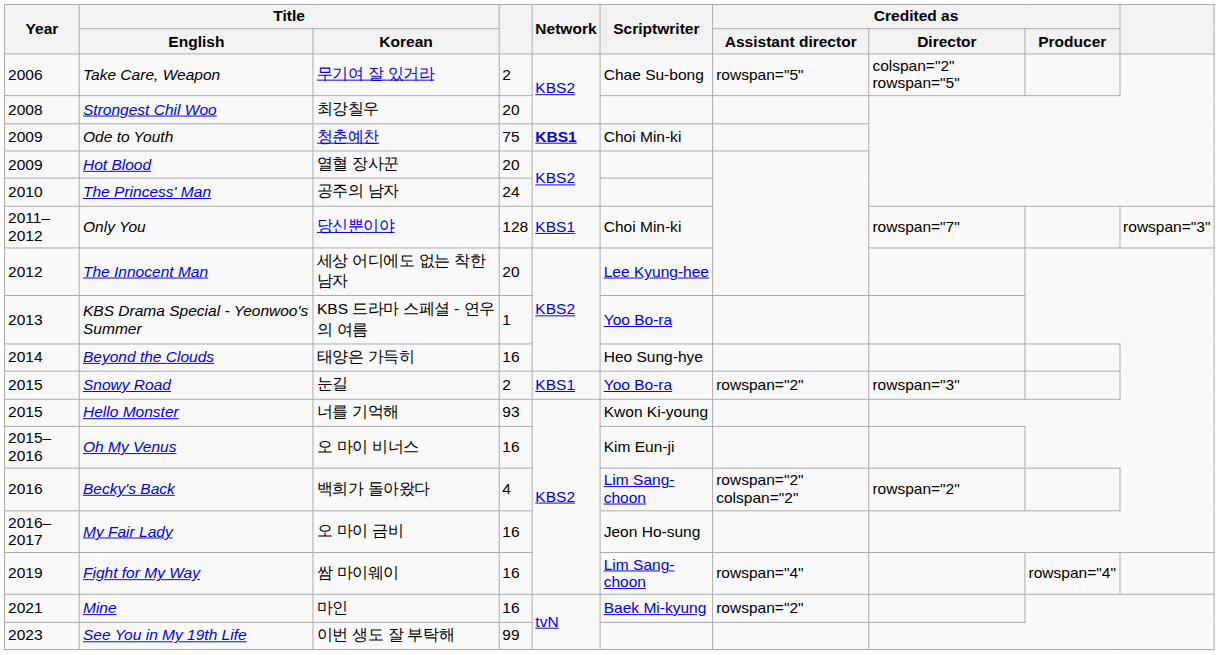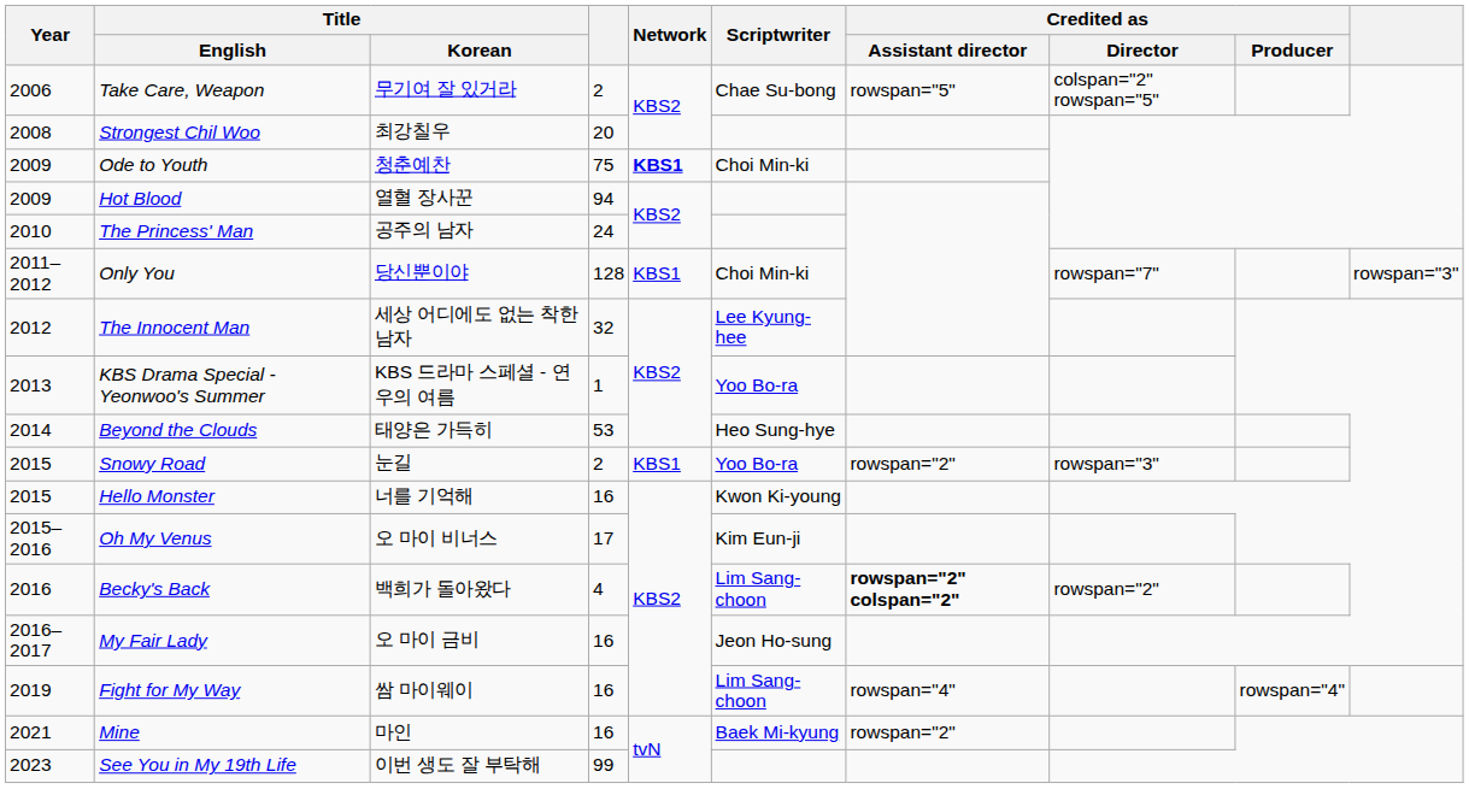Hot Blood | column 4: 20 -> 94
The Innocent Man | column 4: 20 -> 32
Beyond the Clouds | column 4: 16 -> 53
Hello Monster | column 4: 93 -> 16
Oh My Venus | column 4: 16 -> 17
Becky's Back | Credited as / Assistant director: normal -> bold
